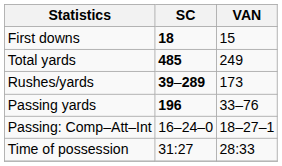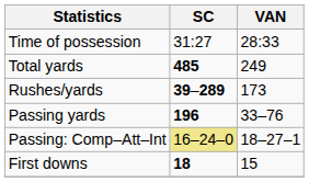rows swapped: First downs <-> Time of possession
Passing: Comp–Att–Int | SC: no background -> khaki background
